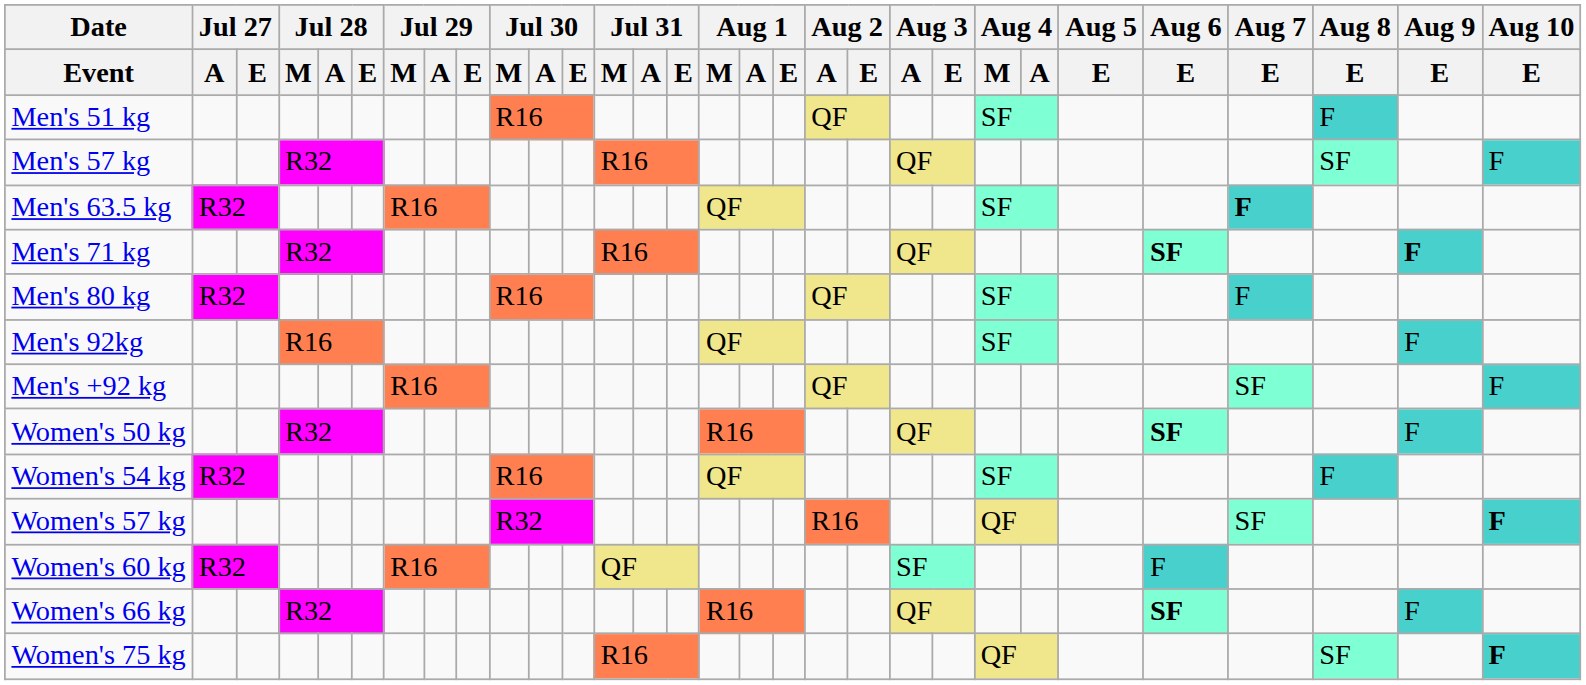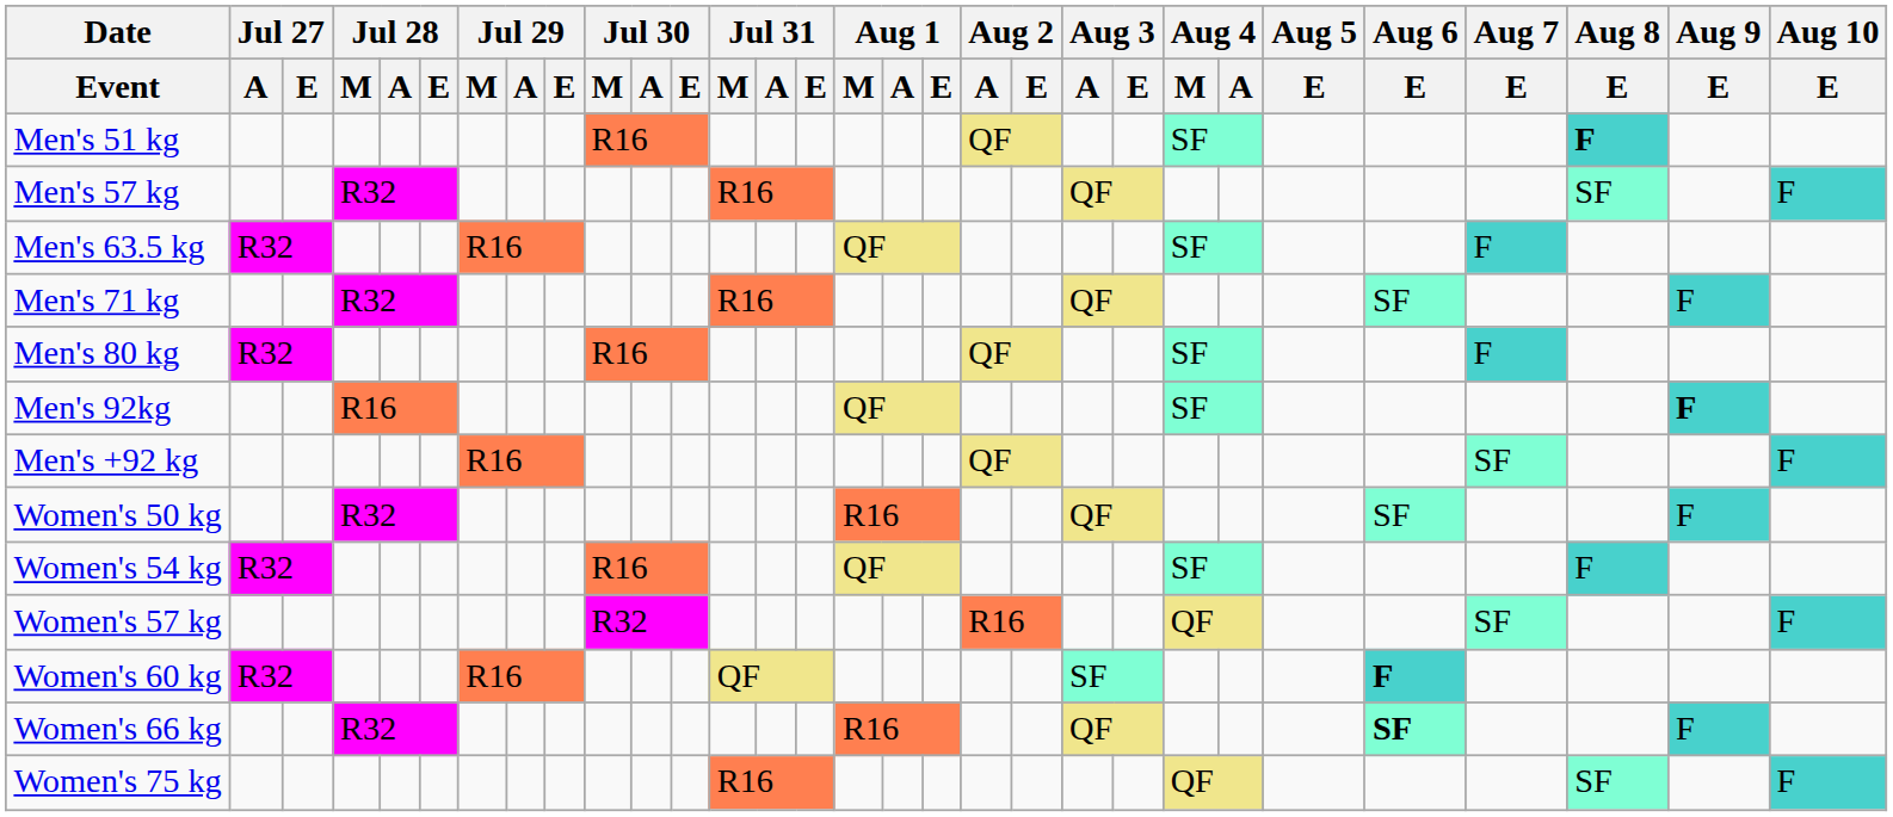Men's 51 kg | Aug 8 / E: normal -> bold
Men's 63.5 kg | Aug 7 / E: bold -> normal
Men's 71 kg | Aug 6 / E: bold -> normal
Men's 71 kg | Aug 9 / E: bold -> normal
Men's 92kg | Aug 9 / E: normal -> bold
Women's 50 kg | Aug 6 / E: bold -> normal
Women's 57 kg | Aug 10 / E: bold -> normal
Women's 60 kg | Aug 6 / E: normal -> bold
Women's 75 kg | Aug 10 / E: bold -> normal
